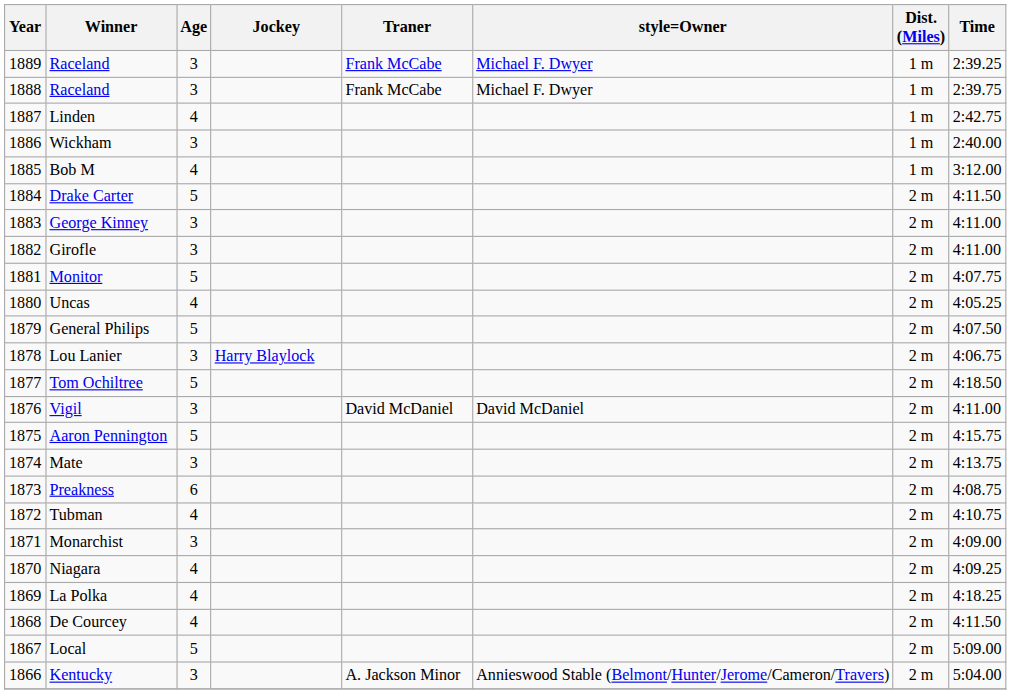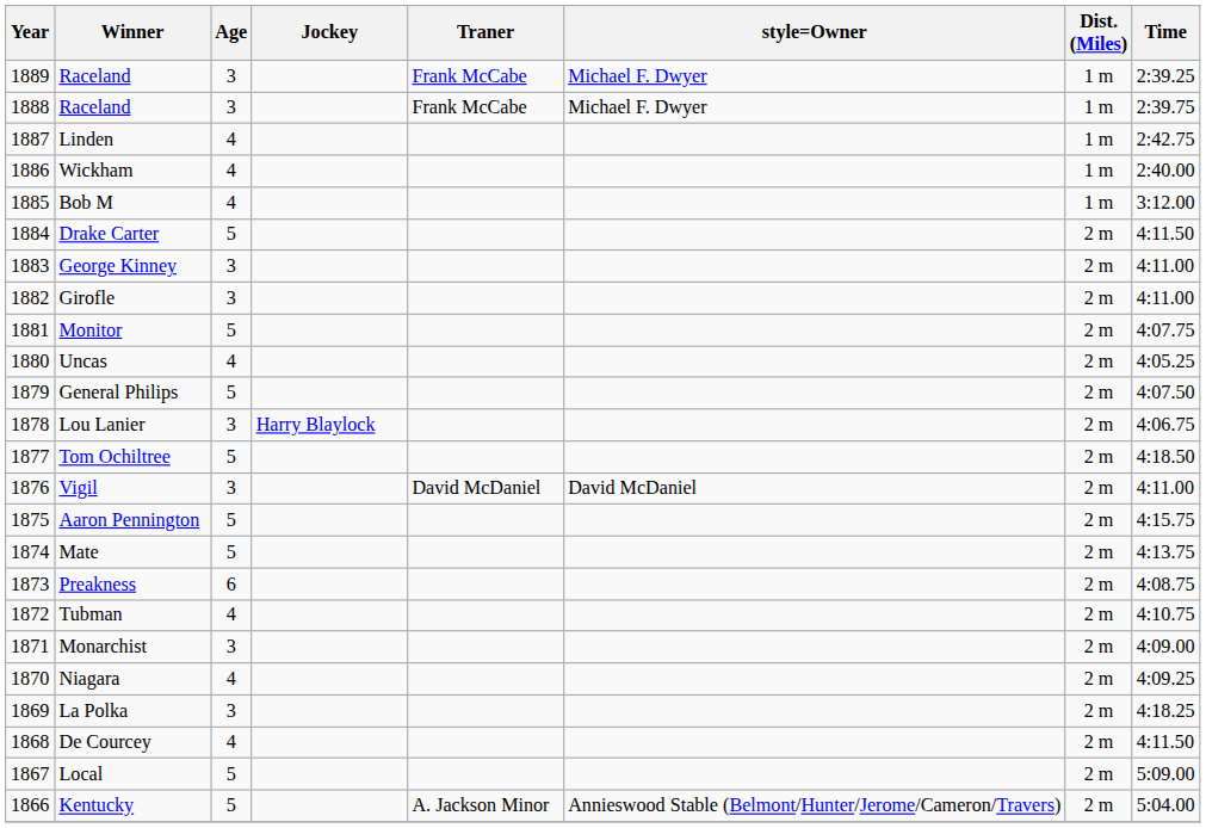Wickham | Age: 3 -> 4
Mate | Age: 3 -> 5
La Polka | Age: 4 -> 3
Kentucky | Age: 3 -> 5
